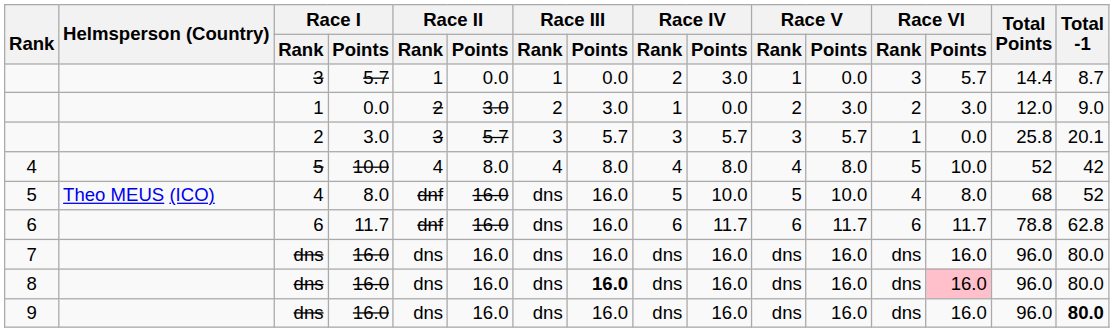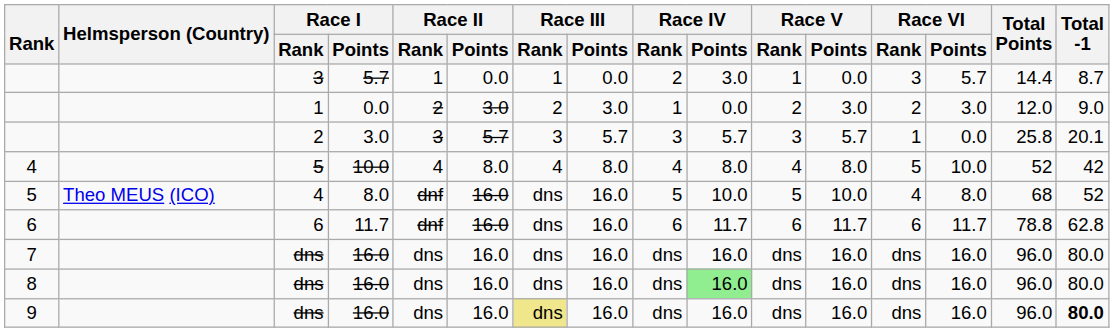8 | Race III / Points: bold -> normal
8 | Race IV / Points: no background -> lightgreen background
8 | Race VI / Points: pink background -> no background
9 | Race III / Rank: no background -> khaki background
